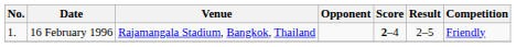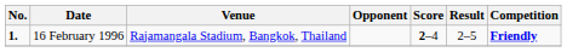16 February 1996 | No.: normal -> bold
16 February 1996 | Competition: normal -> bold
